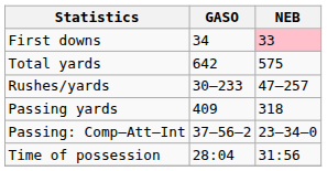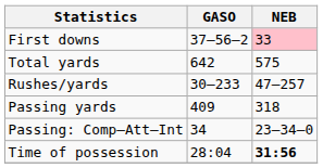First downs | GASO: 34 -> 37–56–2
Passing: Comp–Att–Int | GASO: 37–56–2 -> 34
Time of possession | NEB: normal -> bold
